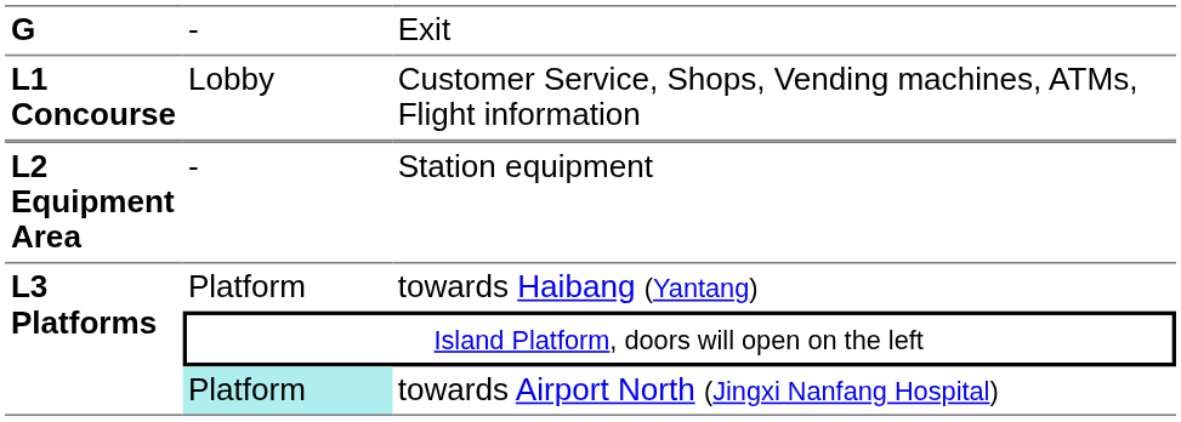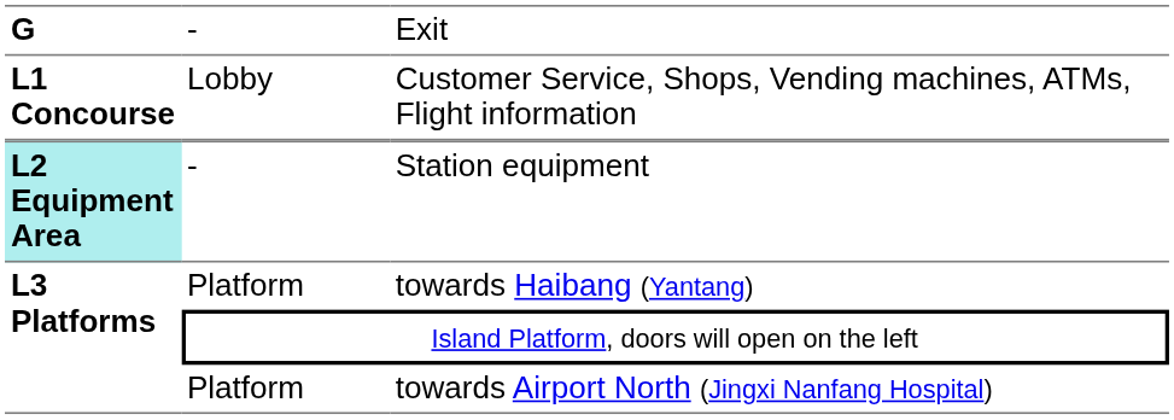Station equipment | column 1: no background -> paleturquoise background
towards Airport North (Jingxi Nanfang Hospital) | column 2: paleturquoise background -> no background
